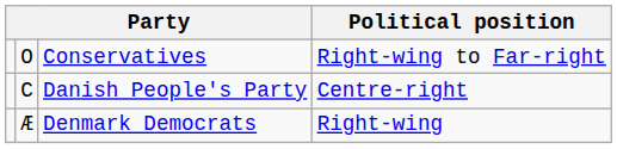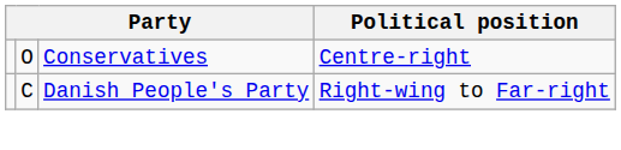Conservatives | Political position: Right-wing to Far-right -> Centre-right
Danish People's Party | Political position: Centre-right -> Right-wing to Far-right
- row: Æ | Denmark Democrats | Right-wing
